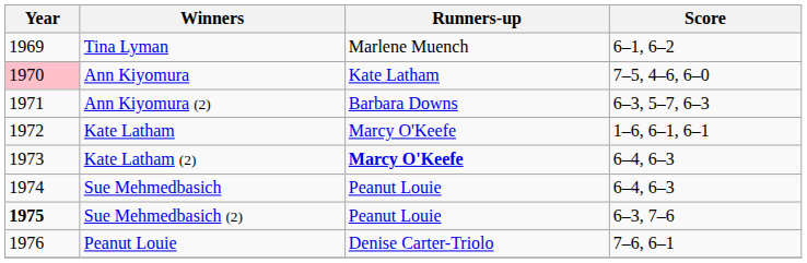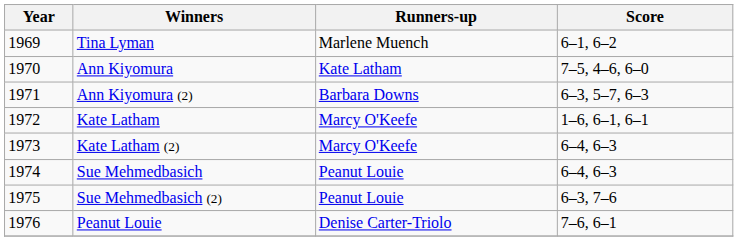Ann Kiyomura | Year: pink background -> no background
Kate Latham (2) | Runners-up: bold -> normal
Sue Mehmedbasich (2) | Year: bold -> normal
